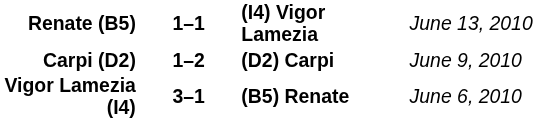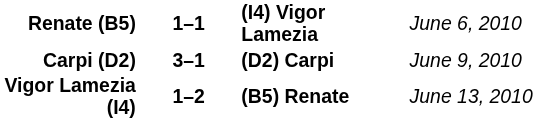Renate (B5) | column 4: June 13, 2010 -> June 6, 2010
Carpi (D2) | column 2: 1–2 -> 3–1
Vigor Lamezia (I4) | column 2: 3–1 -> 1–2
Vigor Lamezia (I4) | column 4: June 6, 2010 -> June 13, 2010
